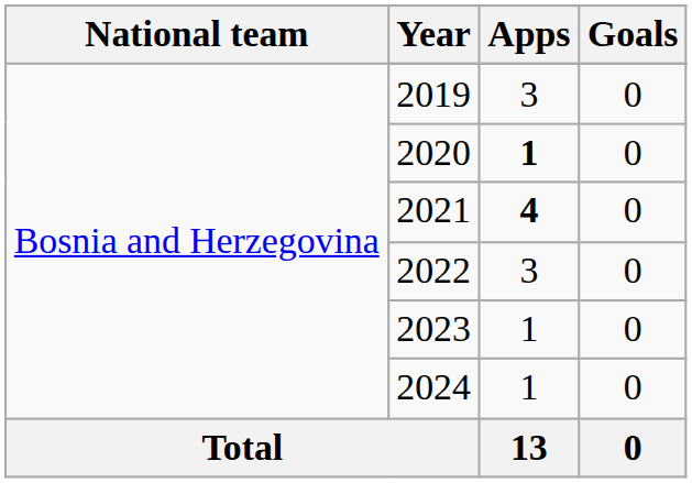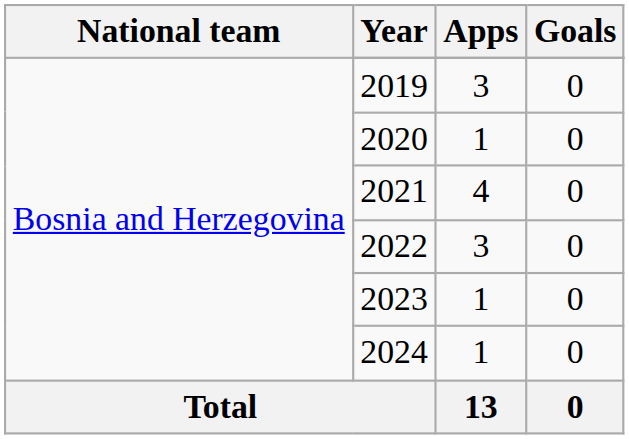2020 | Apps: bold -> normal
2021 | Apps: bold -> normal
